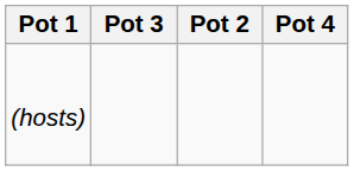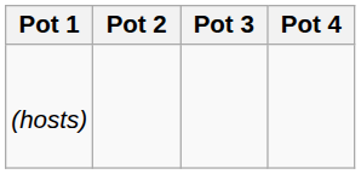columns swapped: Pot 2 <-> Pot 3
